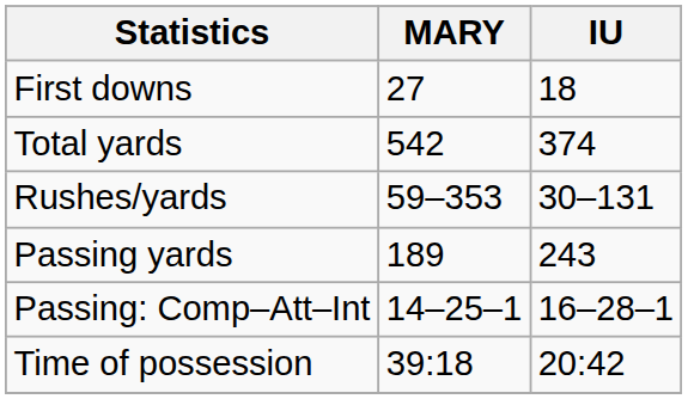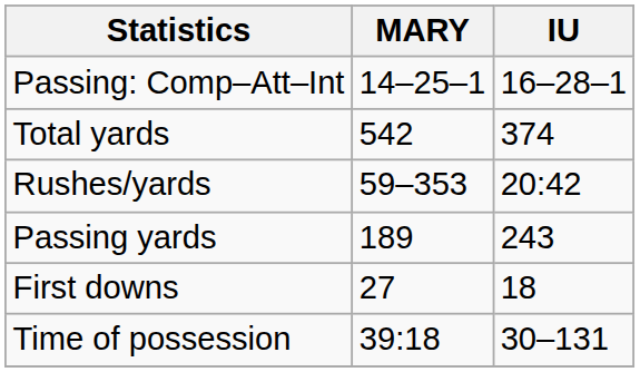rows swapped: First downs <-> Passing: Comp–Att–Int
Rushes/yards | IU: 30–131 -> 20:42
Time of possession | IU: 20:42 -> 30–131
